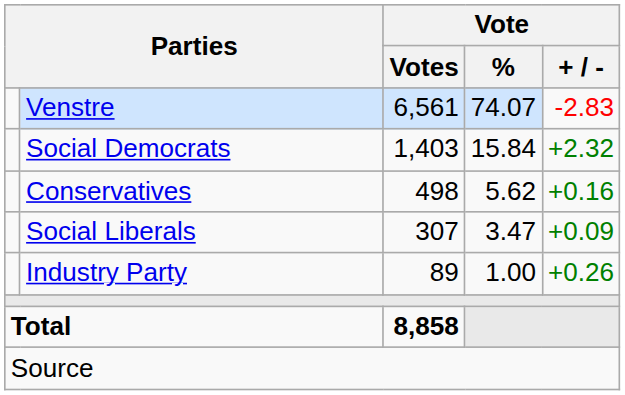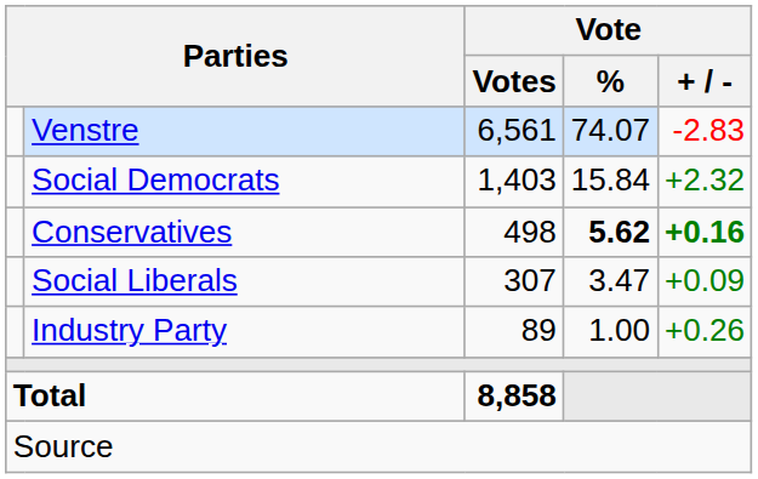Conservatives | Vote / %: normal -> bold
Conservatives | Vote / + / -: normal -> bold
